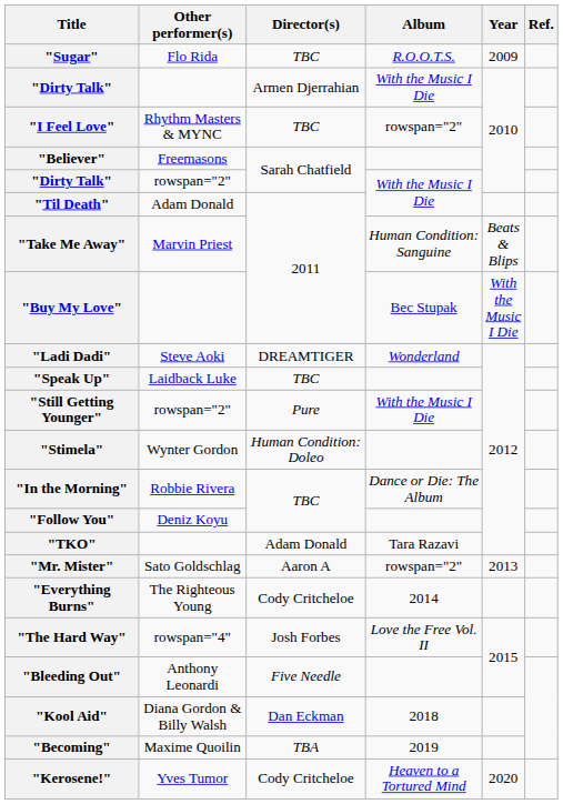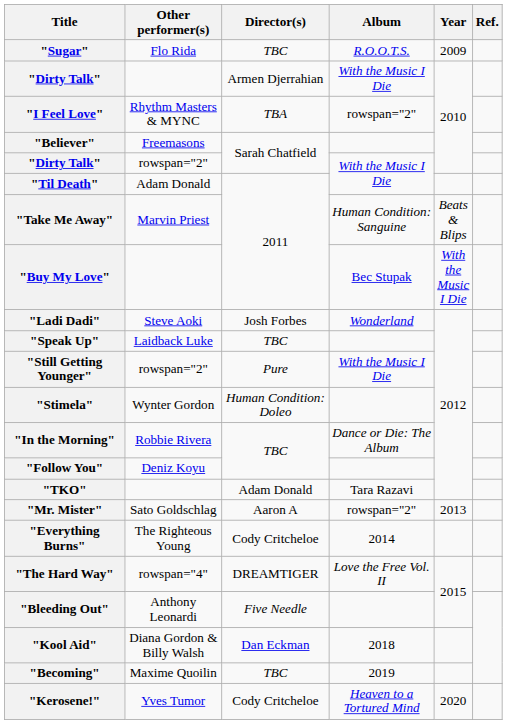"I Feel Love" | Director(s): TBC -> TBA
"Ladi Dadi" | Director(s): DREAMTIGER -> Josh Forbes
"The Hard Way" | Director(s): Josh Forbes -> DREAMTIGER
"Becoming" | Director(s): TBA -> TBC
